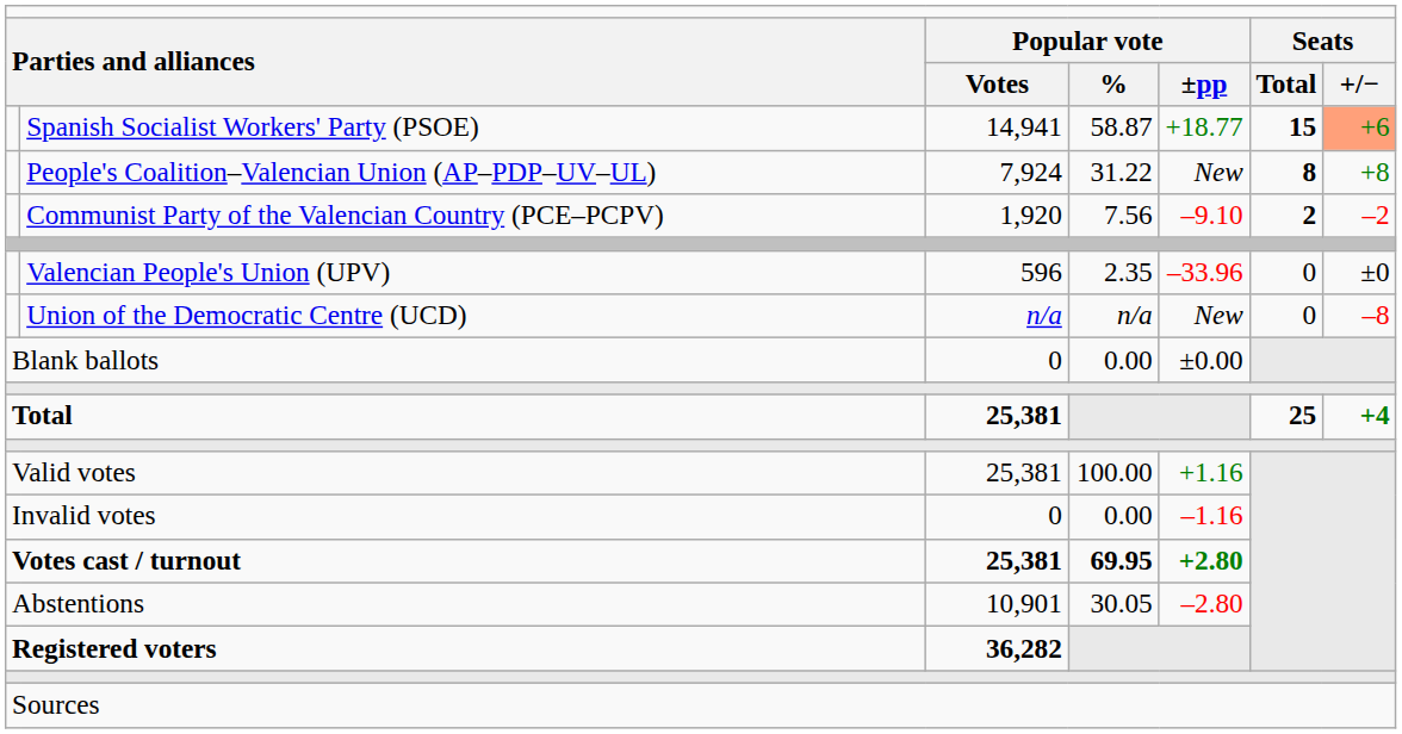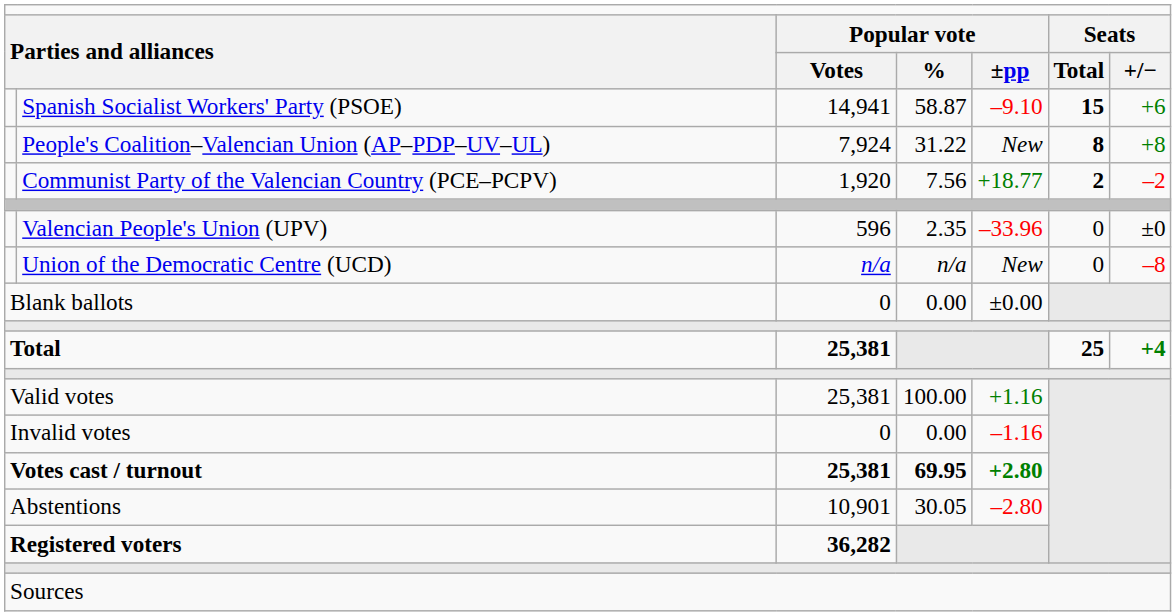Spanish Socialist Workers' Party (PSOE) | column 5: +18.77 -> –9.10
Spanish Socialist Workers' Party (PSOE) | column 7: lightsalmon background -> no background
Communist Party of the Valencian Country (PCE–PCPV) | column 5: –9.10 -> +18.77
